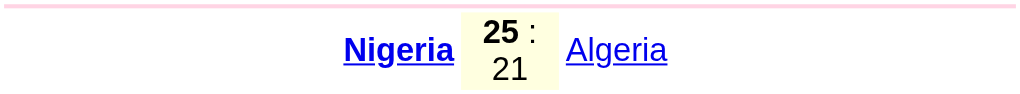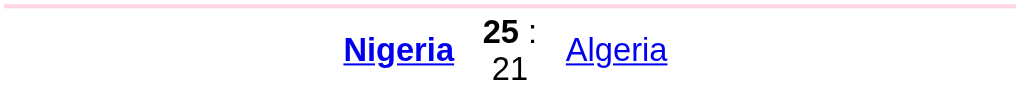Nigeria | column 2: lightyellow background -> no background
